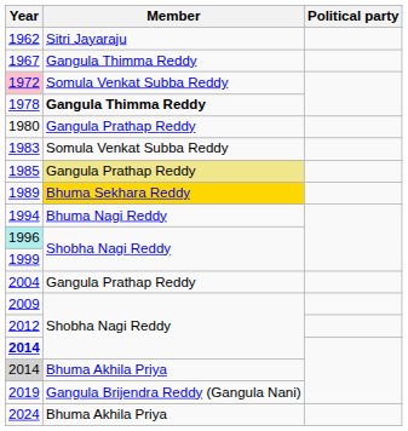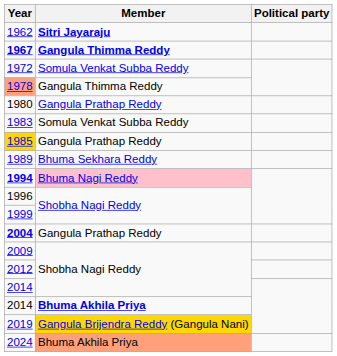1962 | Member: normal -> bold
1967 | Year: normal -> bold
1967 | Member: normal -> bold
1972 | Year: pink background -> no background
1978 | Year: no background -> lightsalmon background
1978 | Member: bold -> normal
1985 | Year: no background -> gold background
1985 | Member: khaki background -> no background
1989 | Member: gold background -> no background
1994 | Year: normal -> bold
1994 | Member: no background -> pink background
1996 | Year: paleturquoise background -> no background
2004 | Year: normal -> bold
2014 / Shobha Nagi Reddy | Year: bold -> normal
2014 / Bhuma Akhila Priya | Year: lightgrey background -> no background
2014 / Bhuma Akhila Priya | Member: normal -> bold
2019 | Member: no background -> gold background
2024 | Member: no background -> lightsalmon background
